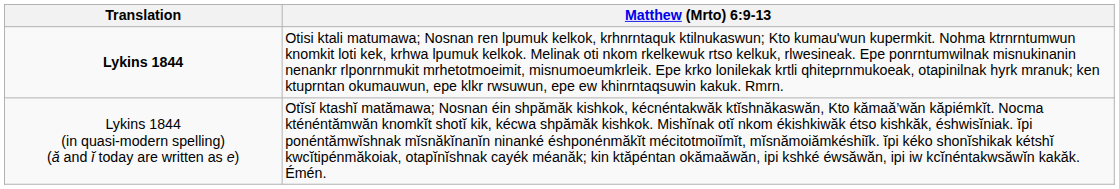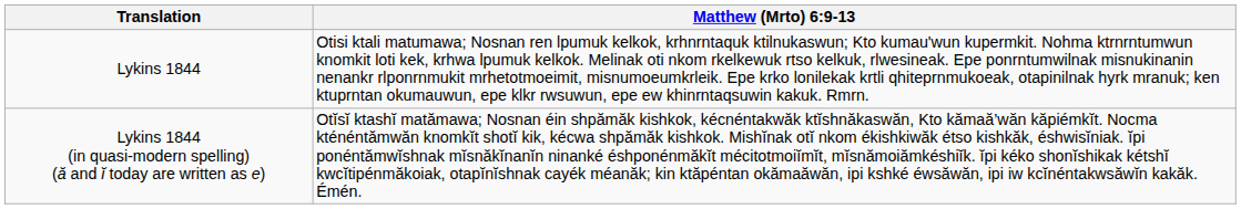Lykins 1844 | Translation: bold -> normal
